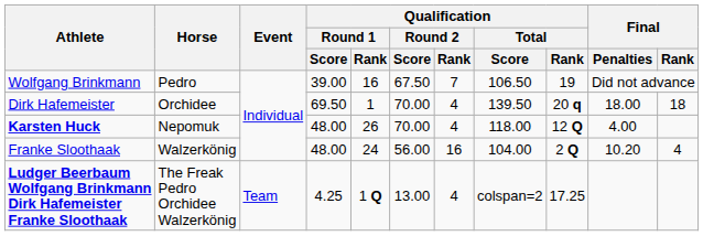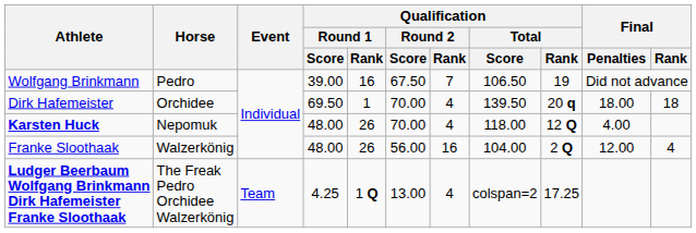Franke Sloothaak | Qualification / Round 1 / Rank: 24 -> 26
Franke Sloothaak | Final / Penalties: 10.20 -> 12.00
